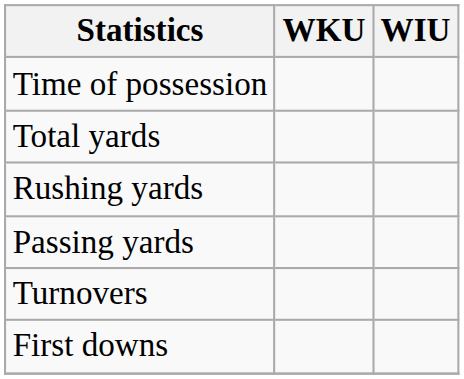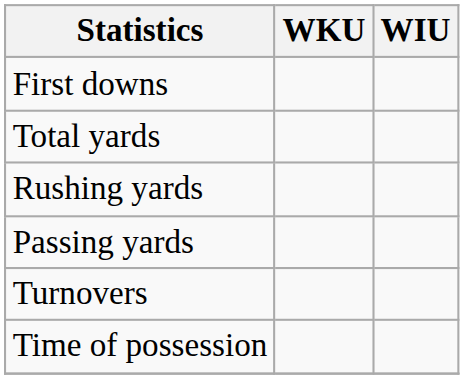rows swapped: First downs <-> Time of possession
